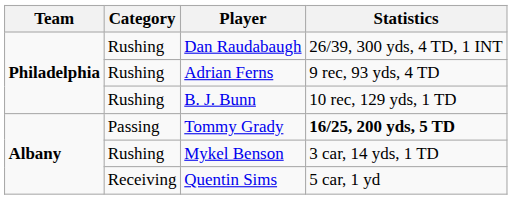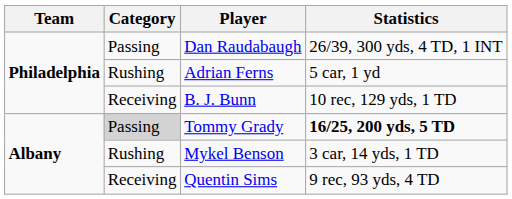Dan Raudabaugh | Category: Rushing -> Passing
Adrian Ferns | Statistics: 9 rec, 93 yds, 4 TD -> 5 car, 1 yd
B. J. Bunn | Category: Rushing -> Receiving
Tommy Grady | Category: no background -> lightgrey background
Quentin Sims | Statistics: 5 car, 1 yd -> 9 rec, 93 yds, 4 TD
